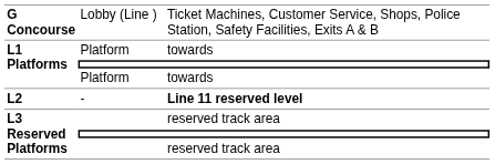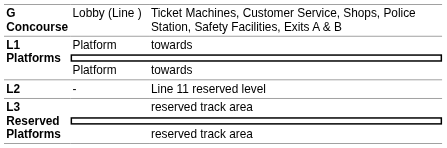Line 11 reserved level | column 3: bold -> normal
